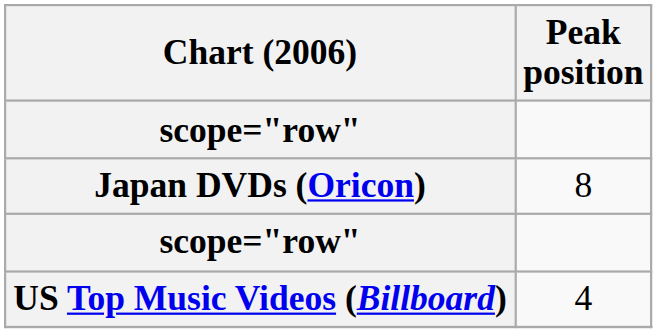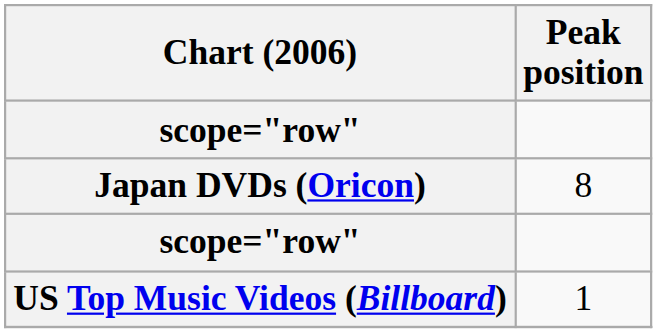US Top Music Videos (Billboard) | Peak position: 4 -> 1
